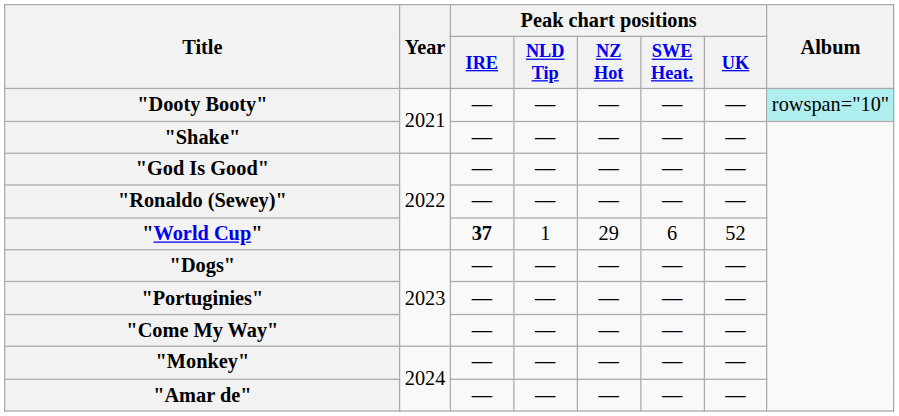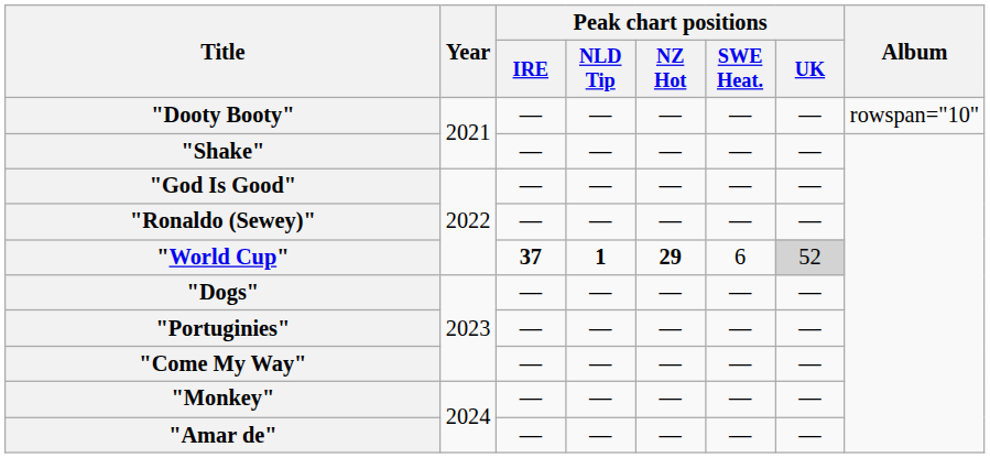"Dooty Booty" | Album: paleturquoise background -> no background
"World Cup" | Peak chart positions / NLD Tip: normal -> bold
"World Cup" | Peak chart positions / NZ Hot: normal -> bold
"World Cup" | Peak chart positions / UK: no background -> lightgrey background
